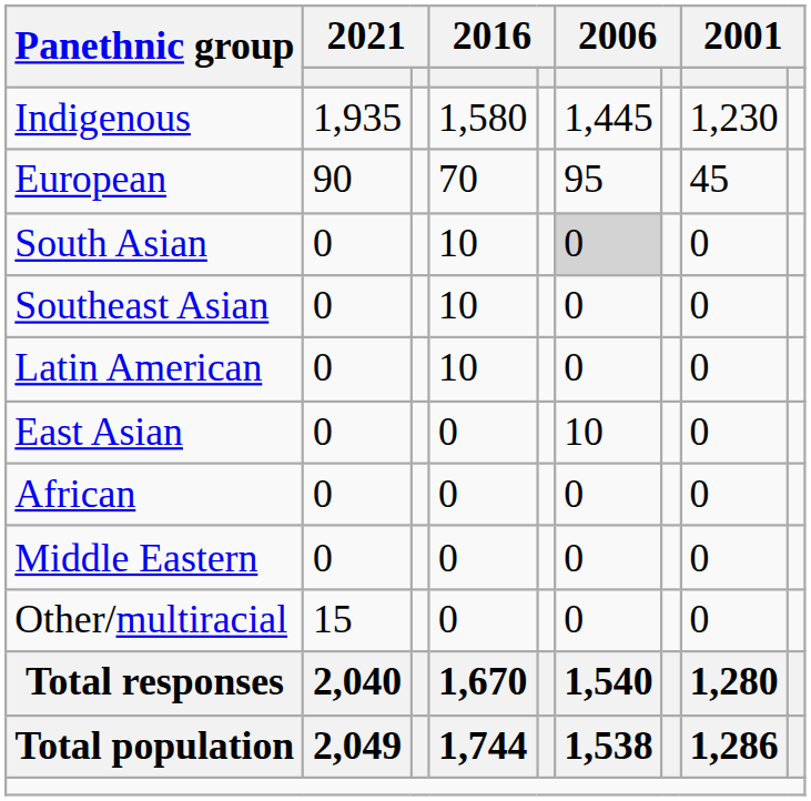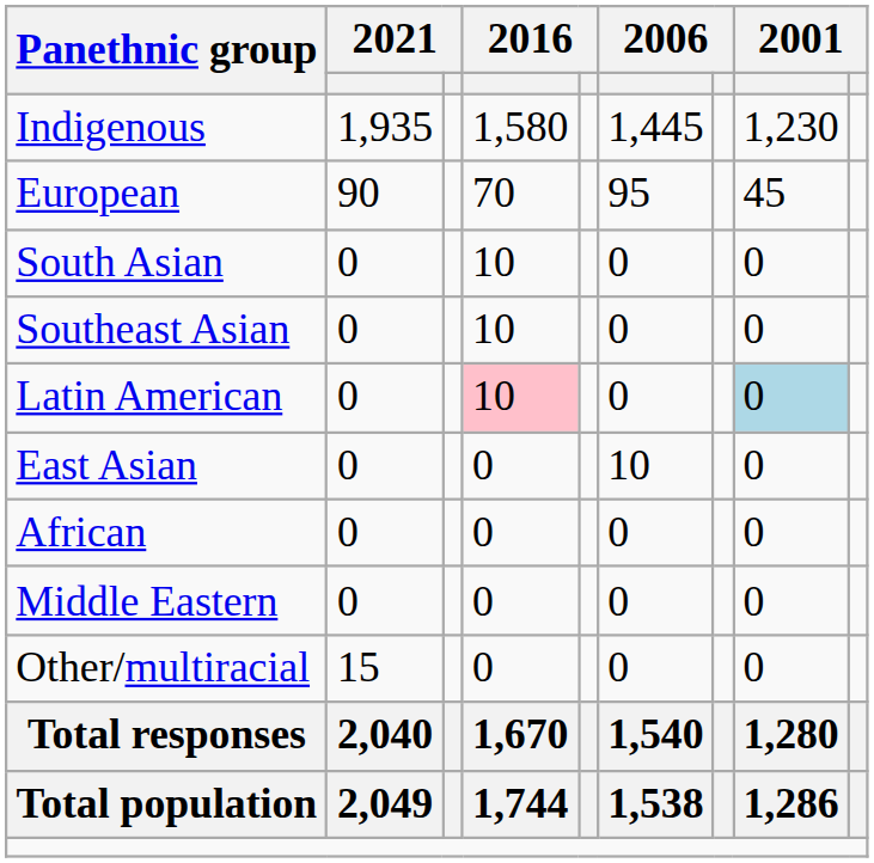South Asian | column 6: lightgrey background -> no background
Latin American | column 4: no background -> pink background
Latin American | column 8: no background -> lightblue background
